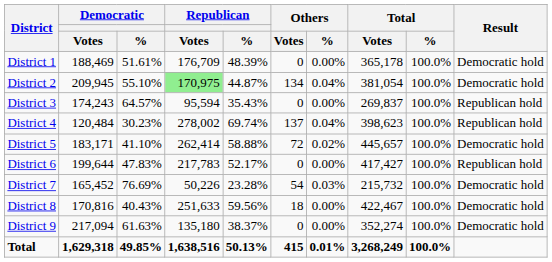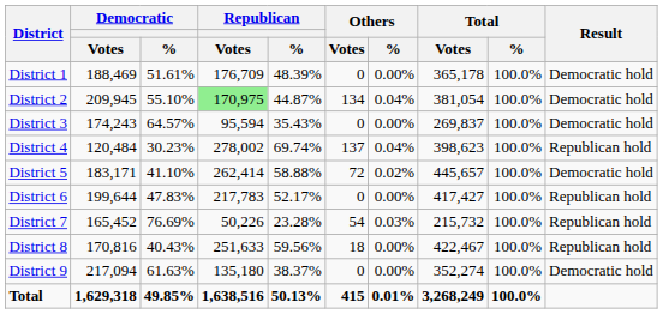District 3 | Result: Republican hold -> Democratic hold
District 7 | Result: Democratic hold -> Republican hold
District 8 | Result: Democratic hold -> Republican hold
